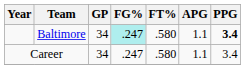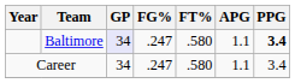row 2 | GP: no background -> lavender background
row 2 | FG%: paleturquoise background -> no background
